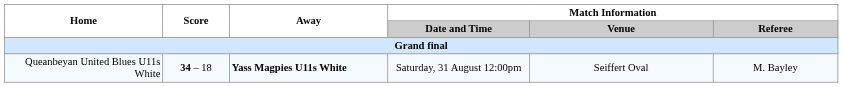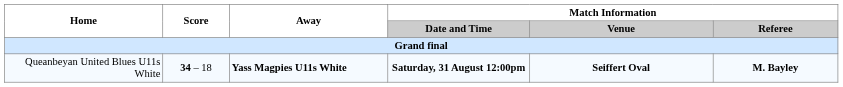Queanbeyan United Blues U11s White | Match Information / Date and Time: normal -> bold
Queanbeyan United Blues U11s White | Match Information / Venue: normal -> bold
Queanbeyan United Blues U11s White | Match Information / Referee: normal -> bold
